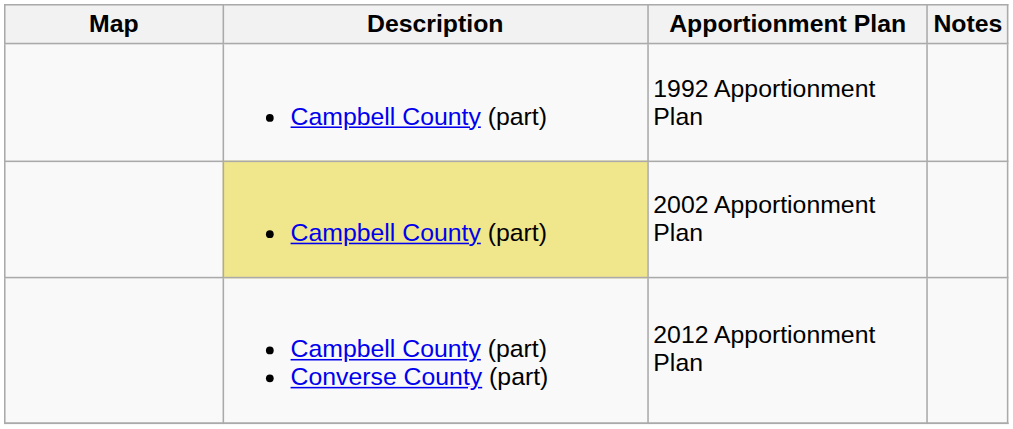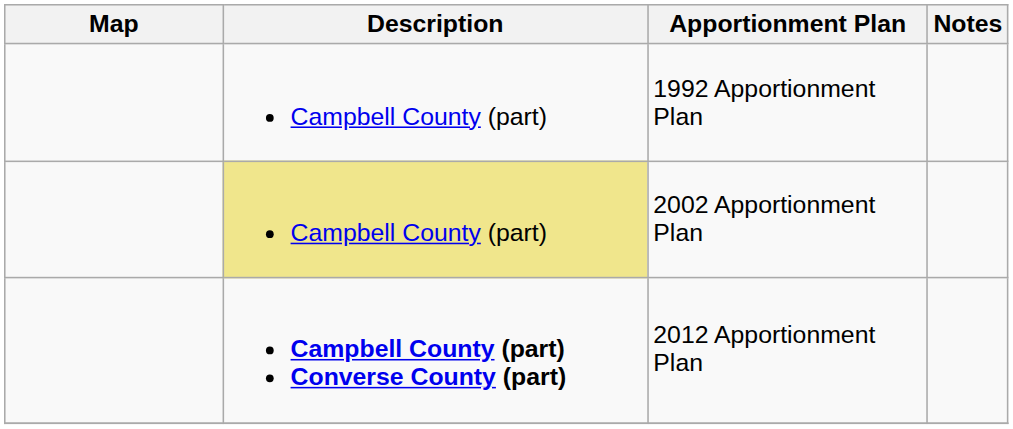2012 Apportionment Plan | Description: normal -> bold
